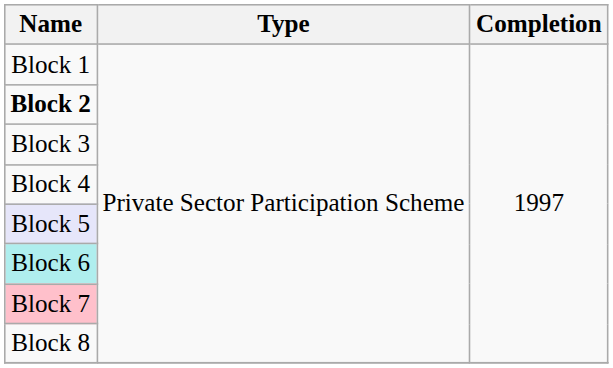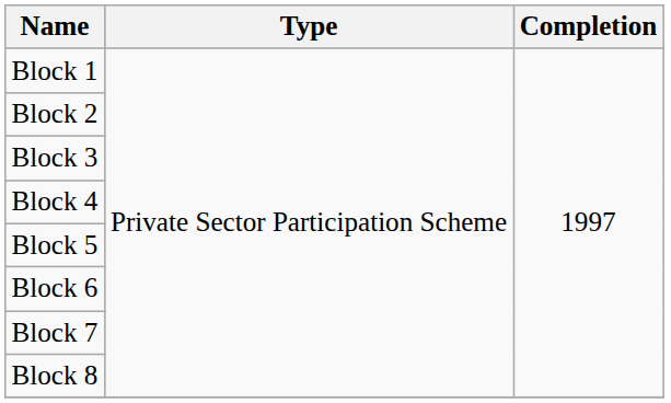Block 2 | Name: bold -> normal
Block 5 | Name: lavender background -> no background
Block 6 | Name: paleturquoise background -> no background
Block 7 | Name: pink background -> no background
